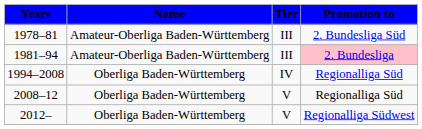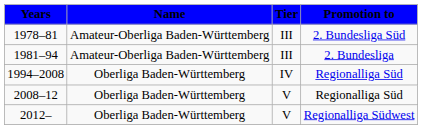1981–94 | Promotion to: pink background -> no background
